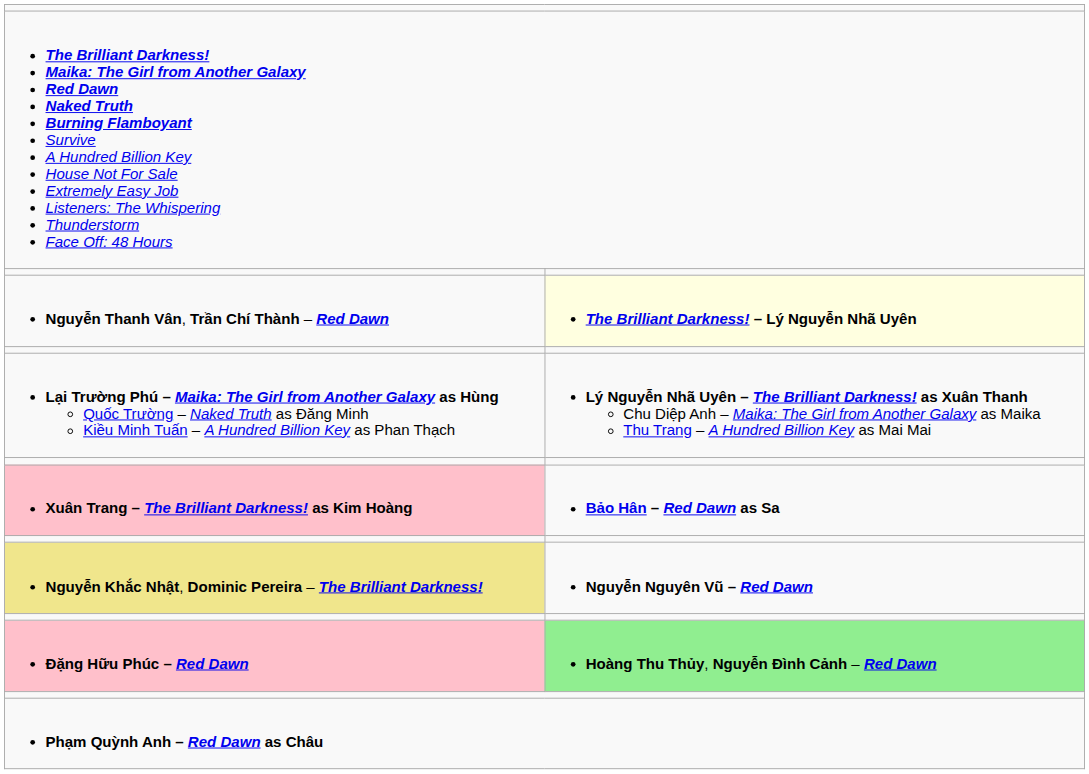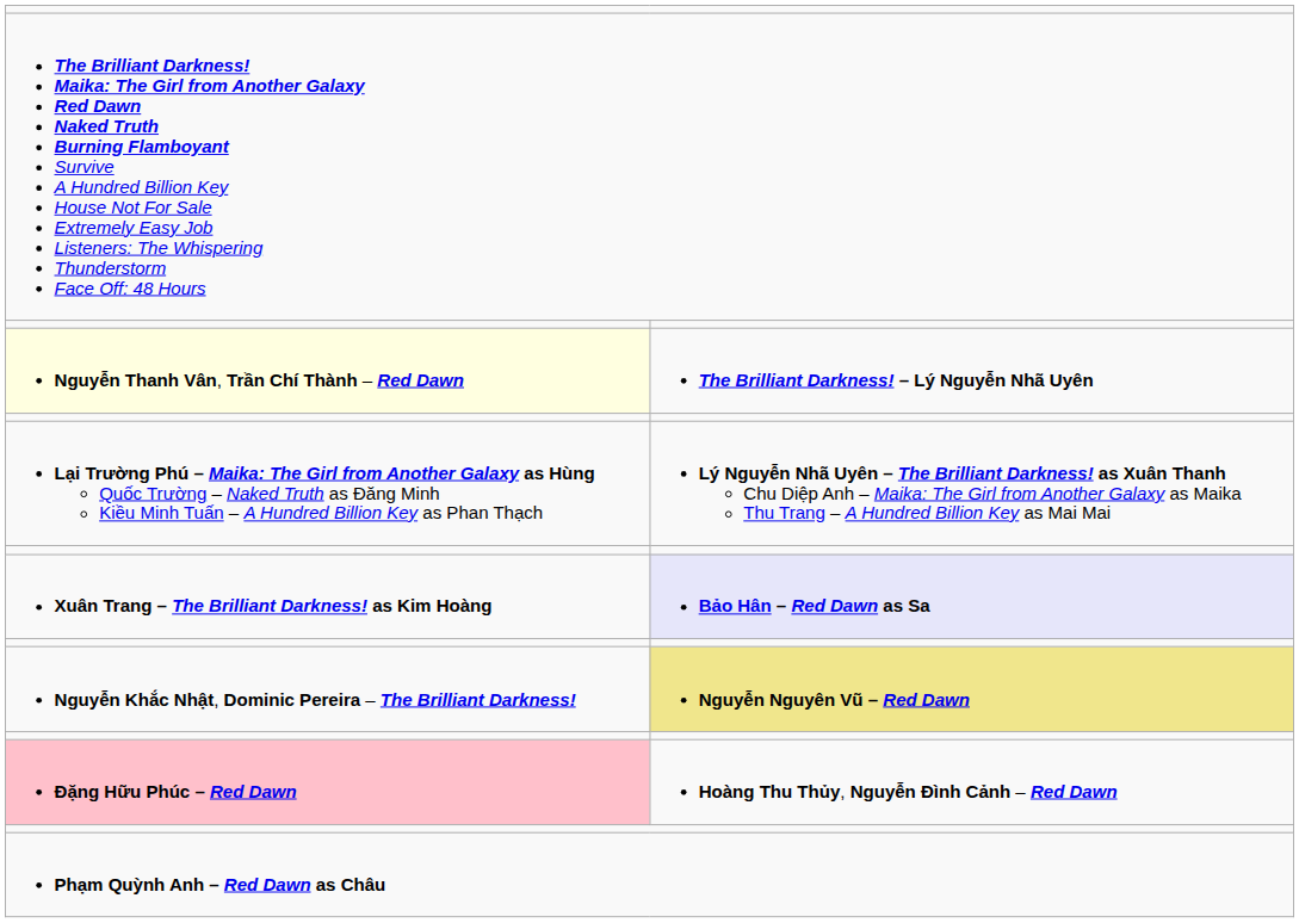row 4 | column 1: no background -> lightyellow background
row 4 | column 2: lightyellow background -> no background
row 8 | column 1: pink background -> no background
row 8 | column 2: no background -> lavender background
row 10 | column 1: khaki background -> no background
row 10 | column 2: no background -> khaki background
row 12 | column 2: lightgreen background -> no background
